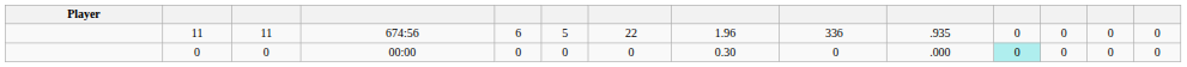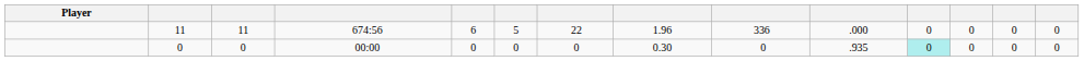row 2 | column 10: .935 -> .000
row 3 | column 10: .000 -> .935
